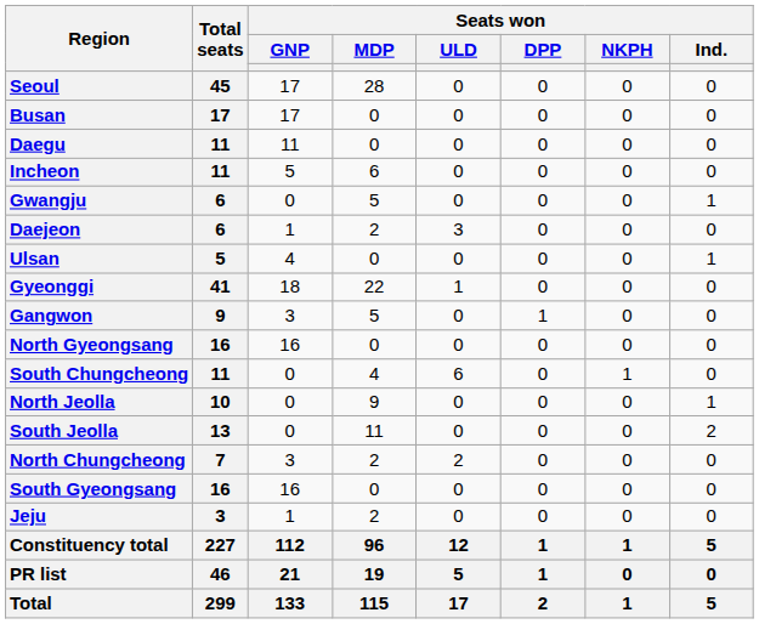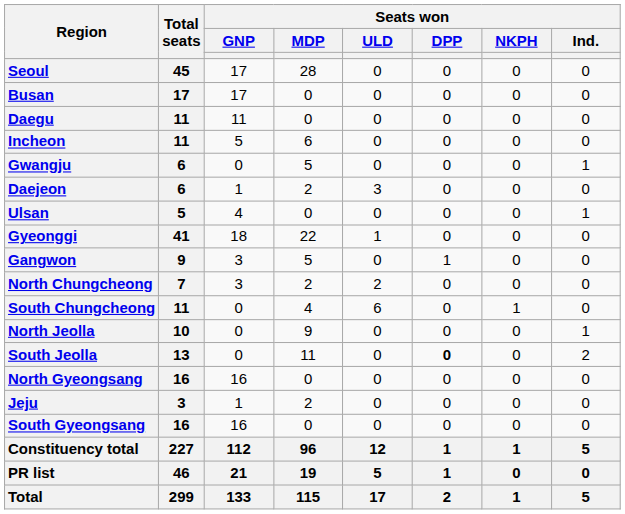rows swapped: North Chungcheong <-> North Gyeongsang
South Jeolla | Seats won / DPP: normal -> bold
rows swapped: South Gyeongsang <-> Jeju
